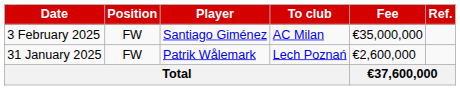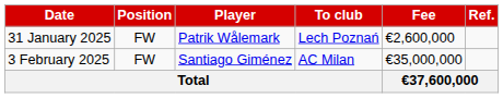rows swapped: 31 January 2025 <-> 3 February 2025
